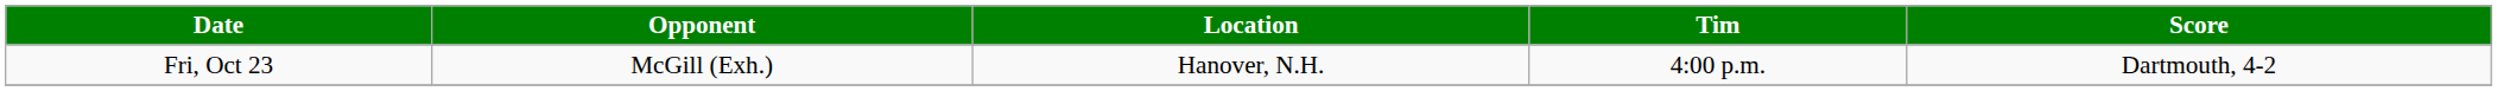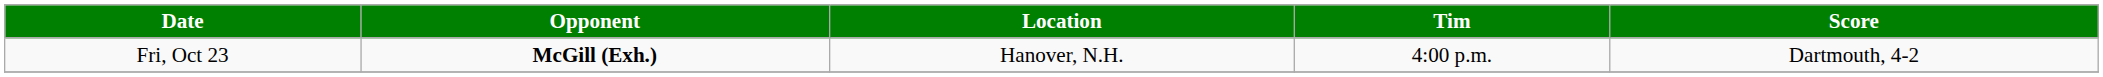Fri, Oct 23 | Opponent: normal -> bold
